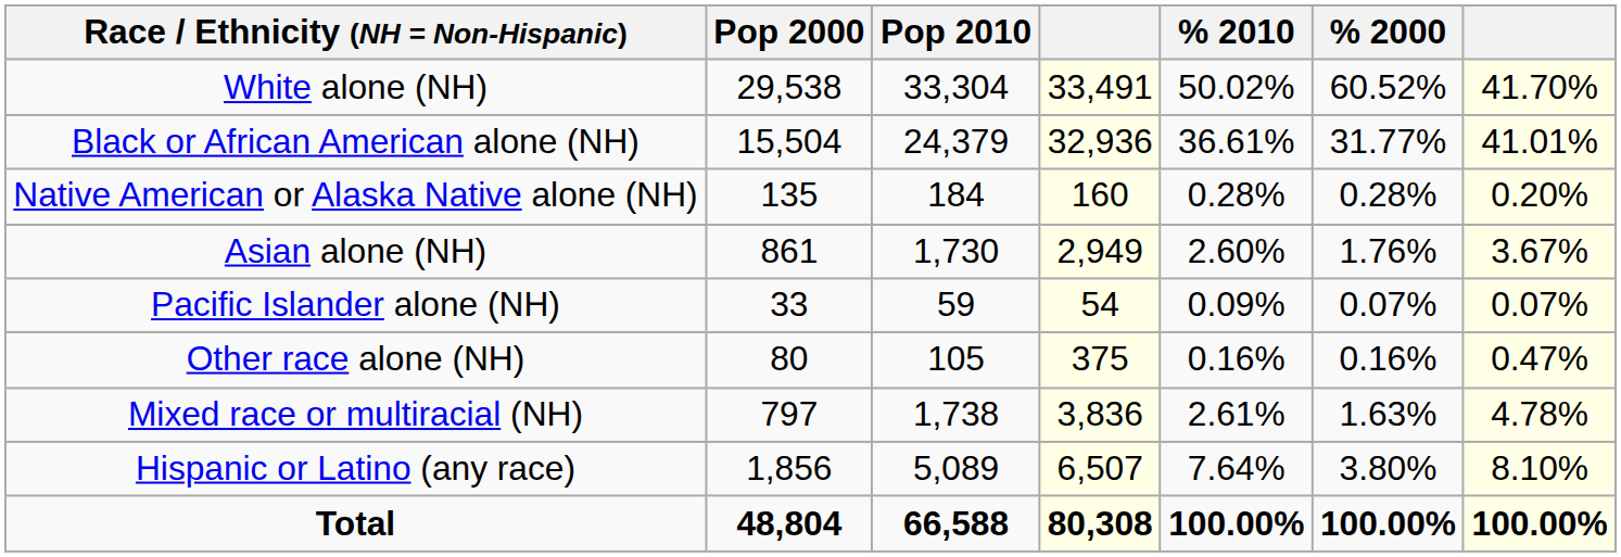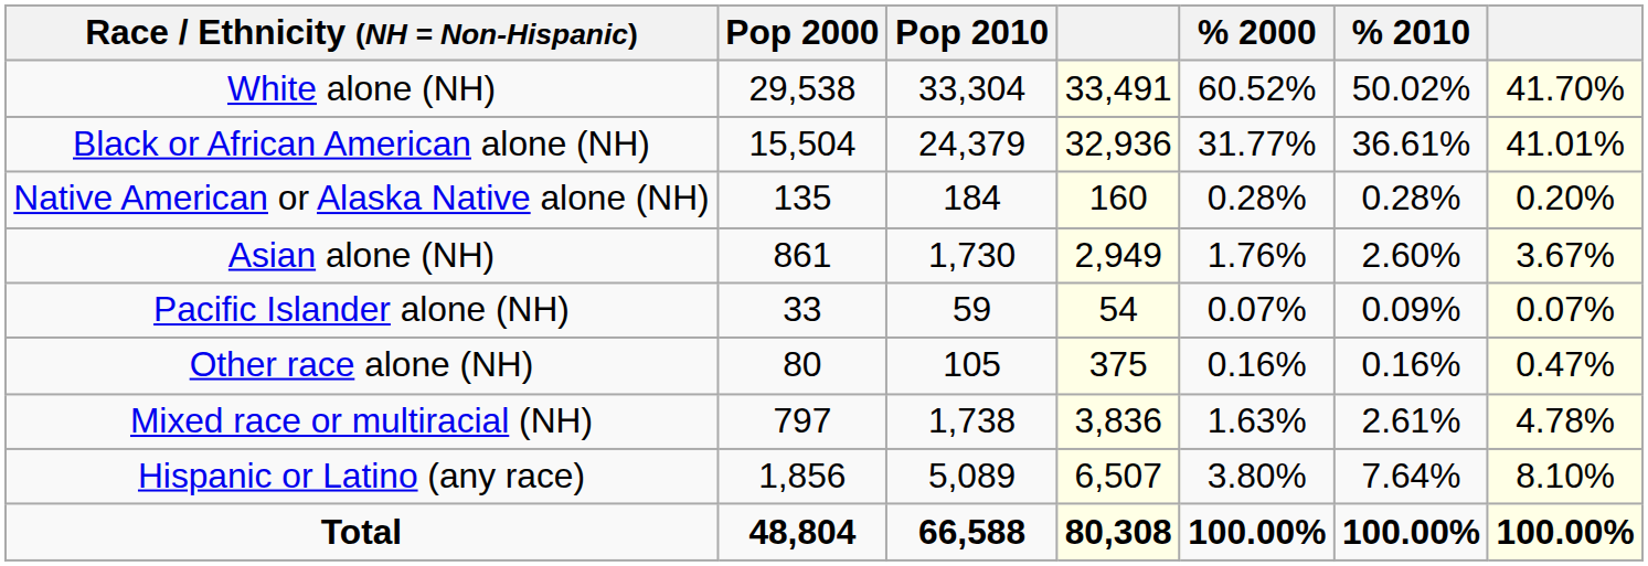columns swapped: % 2000 <-> % 2010
